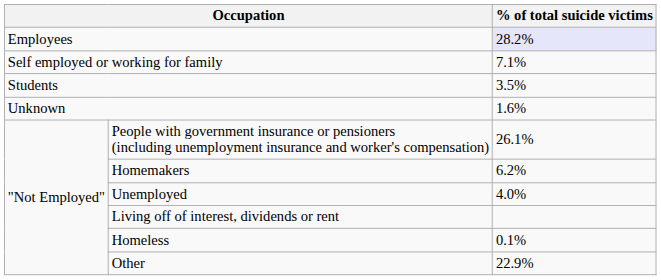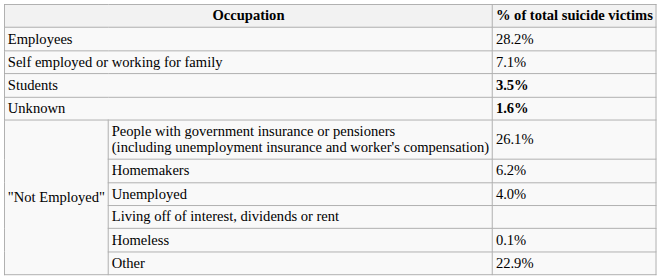Employees | % of total suicide victims: lavender background -> no background
Students | % of total suicide victims: normal -> bold
Unknown | % of total suicide victims: normal -> bold
